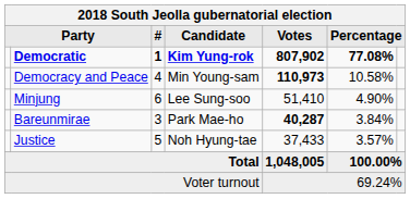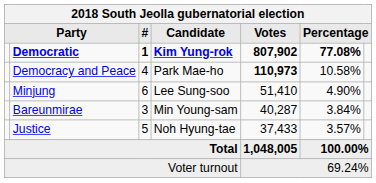Democracy and Peace | Candidate: Min Young-sam -> Park Mae-ho
Bareunmirae | Candidate: Park Mae-ho -> Min Young-sam
Bareunmirae | Votes: bold -> normal
